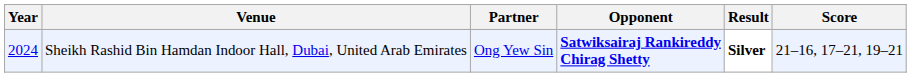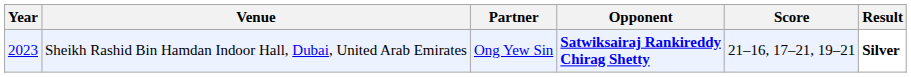columns swapped: Score <-> Result
row 2 | Year: 2024 -> 2023
